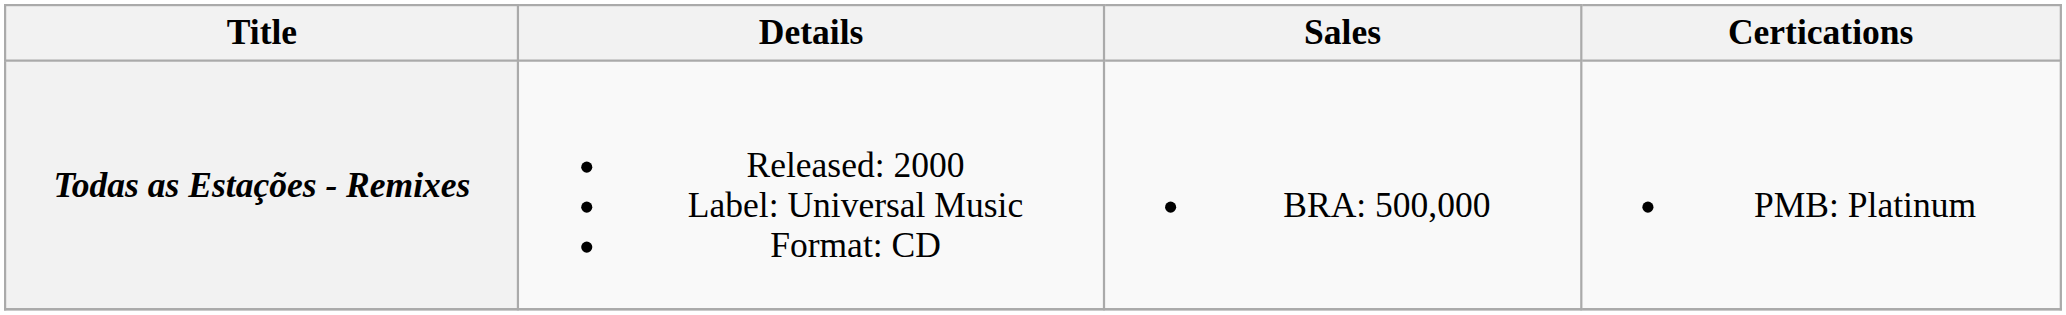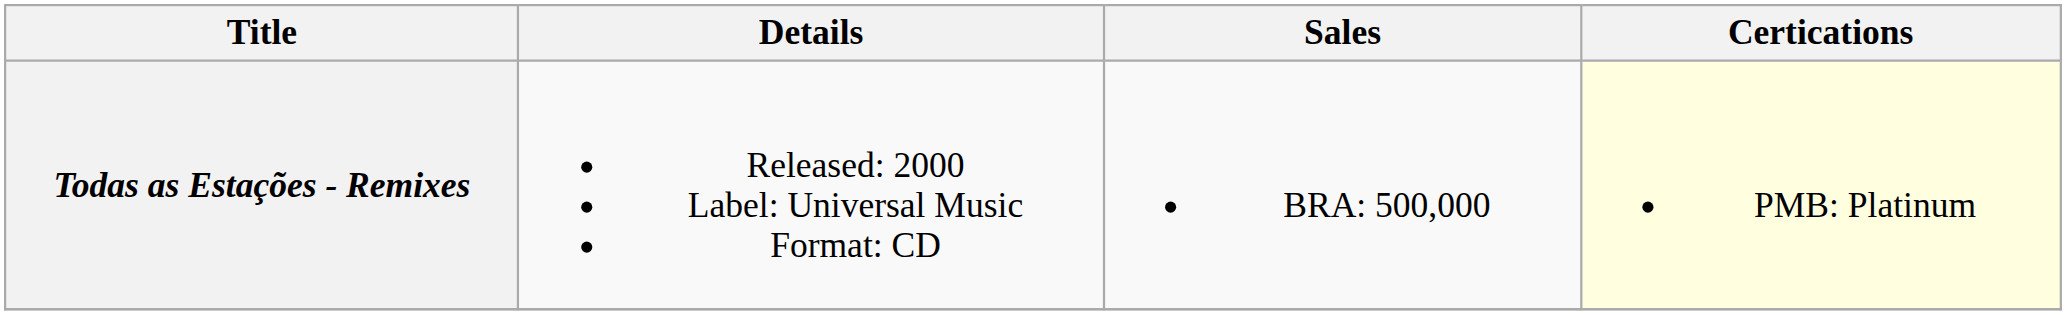Todas as Estações - Remixes | Certications: no background -> lightyellow background
